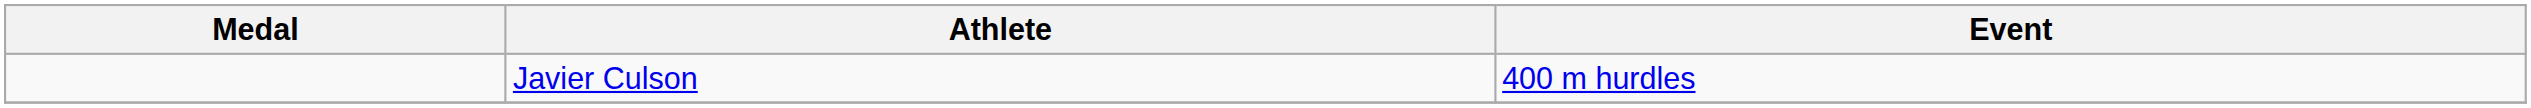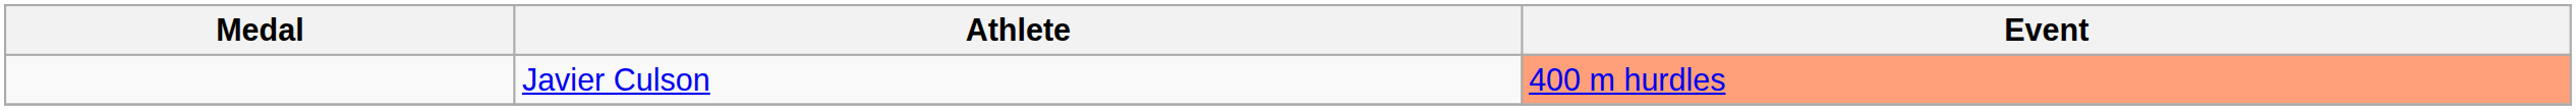Javier Culson | Event: no background -> lightsalmon background
